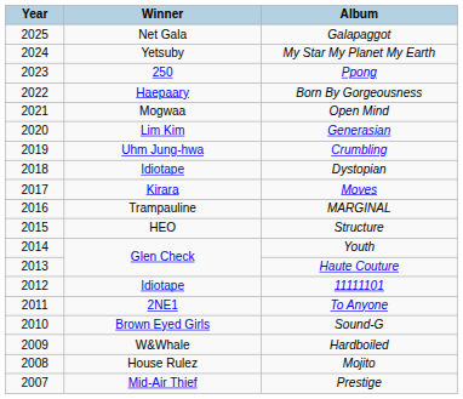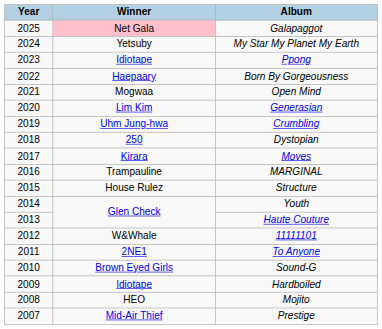Galapaggot | Winner: no background -> pink background
Ppong | Winner: 250 -> Idiotape
Dystopian | Winner: Idiotape -> 250
Structure | Winner: HEO -> House Rulez
11111101 | Winner: Idiotape -> W&Whale
Hardboiled | Winner: W&Whale -> Idiotape
Mojito | Winner: House Rulez -> HEO
